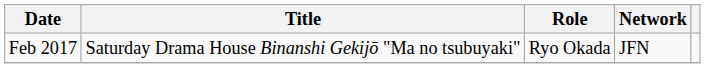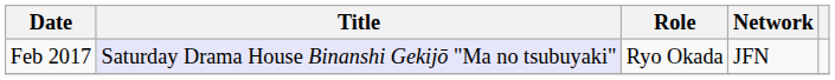Feb 2017 | Title: no background -> lavender background
